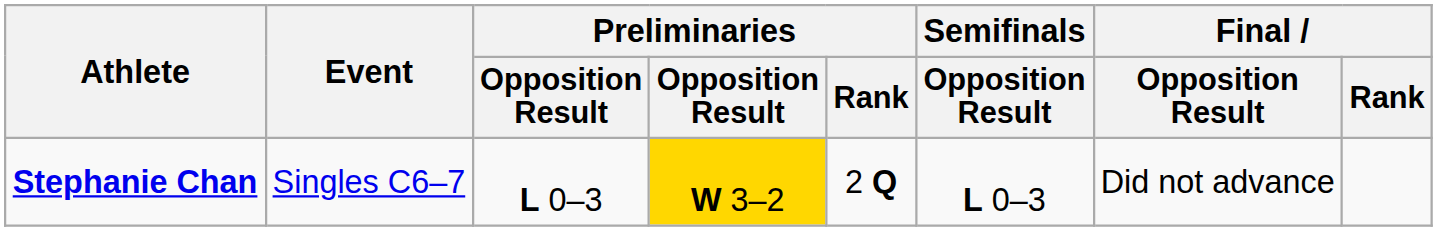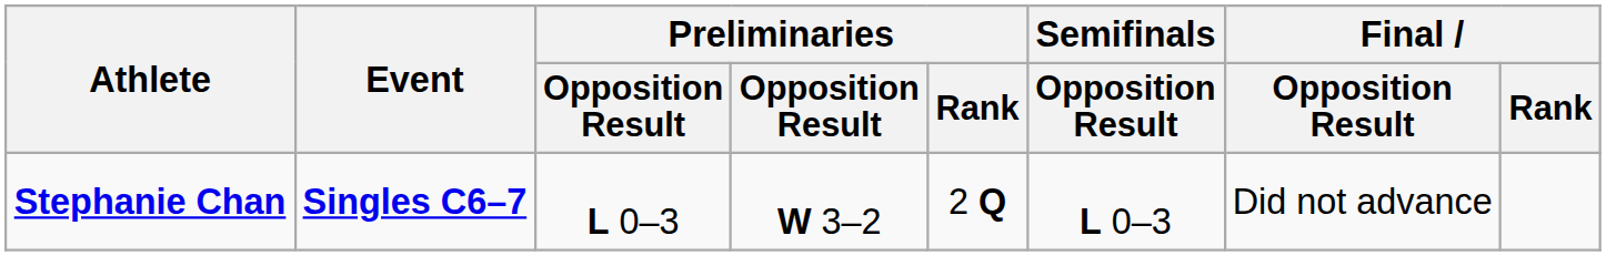Stephanie Chan | Event: normal -> bold
Stephanie Chan | column 4: gold background -> no background
